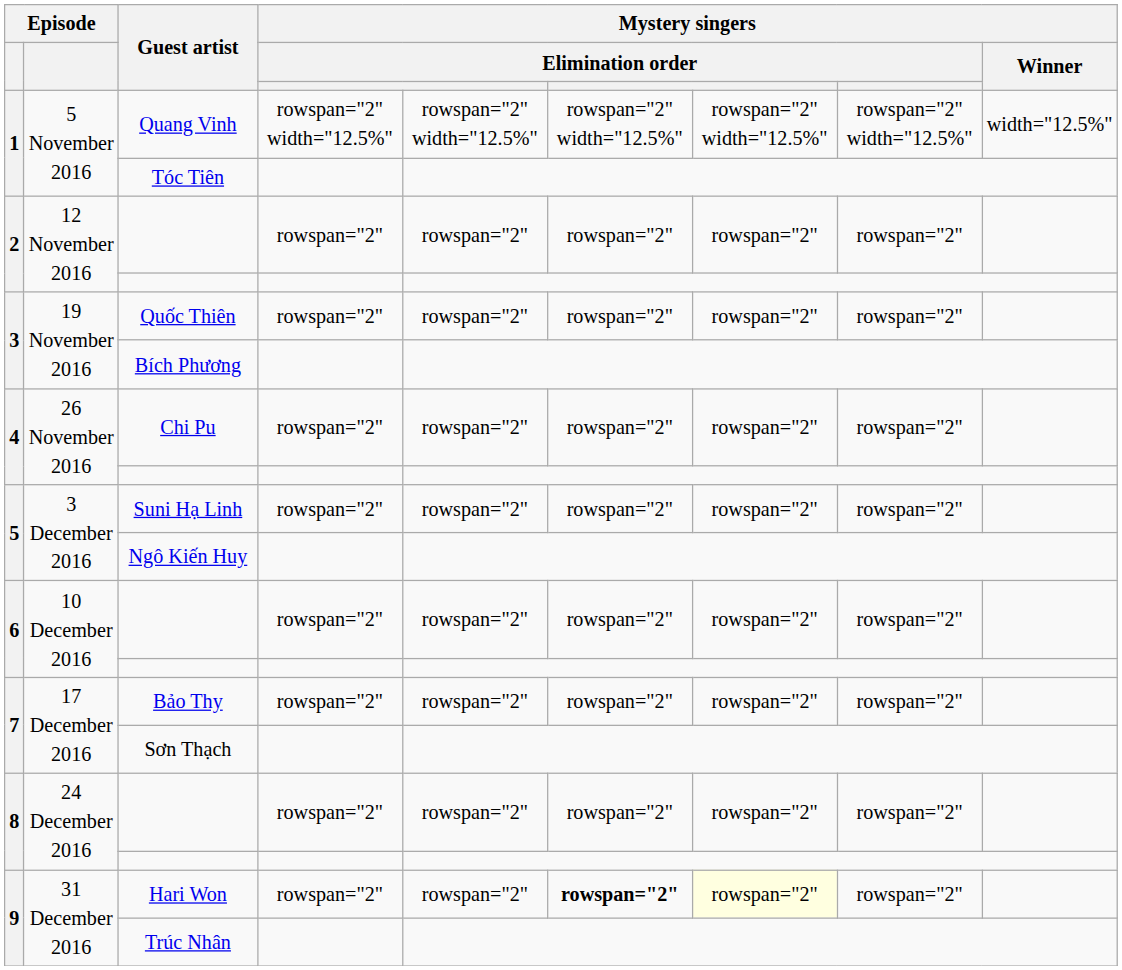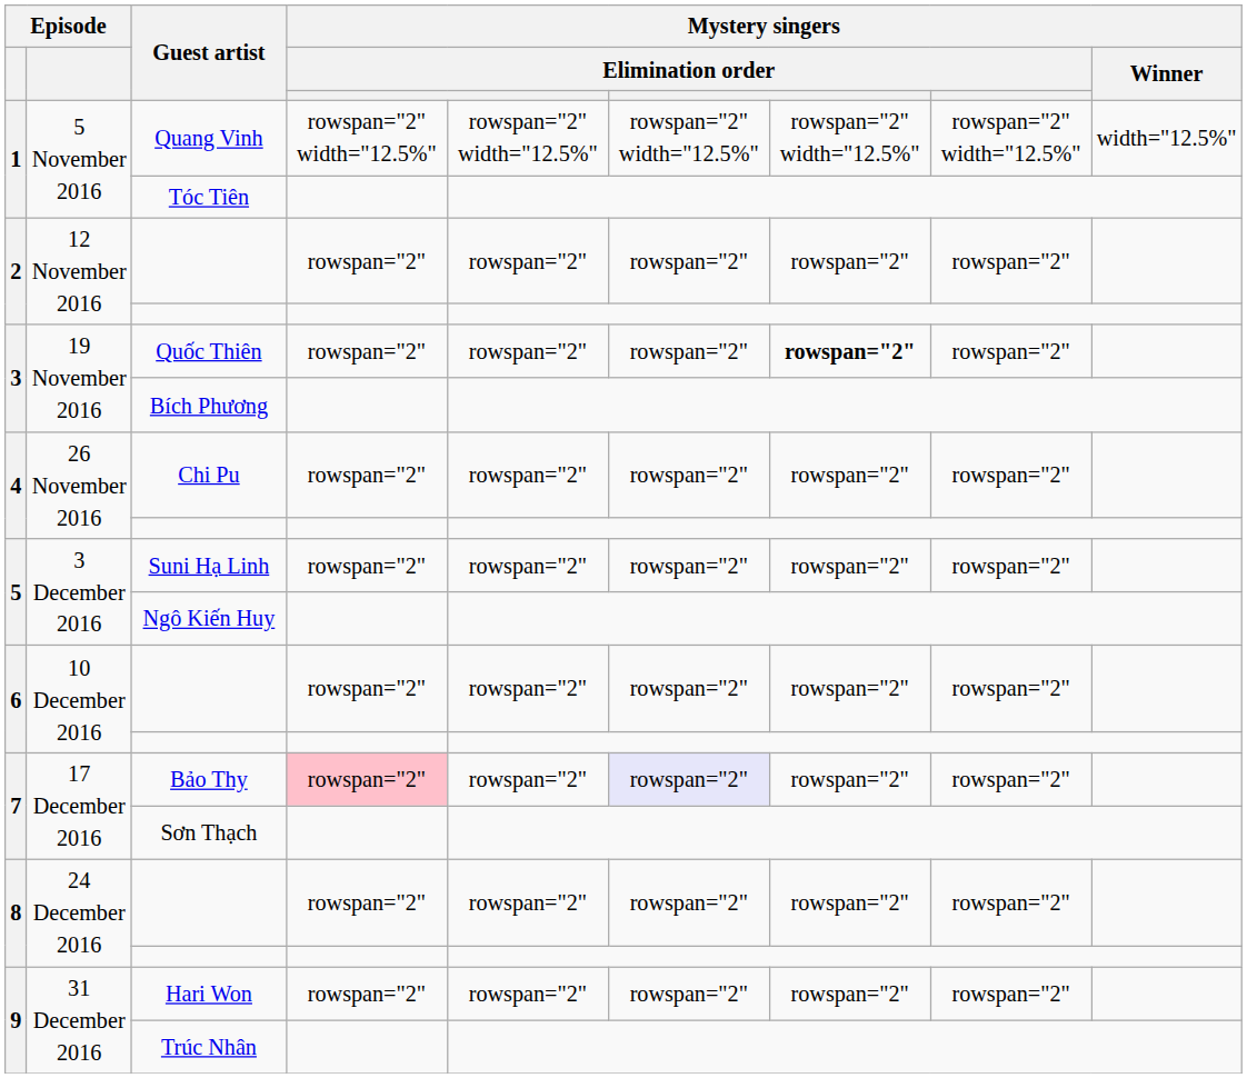Quốc Thiên | column 7: normal -> bold
Bảo Thy | column 4: no background -> pink background
Bảo Thy | column 6: no background -> lavender background
Hari Won | column 6: bold -> normal
Hari Won | column 7: lightyellow background -> no background
